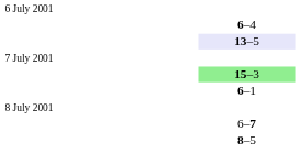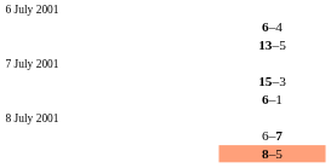13–5 | column 2: lavender background -> no background
15–3 | column 2: lightgreen background -> no background
8–5 | column 2: no background -> lightsalmon background
